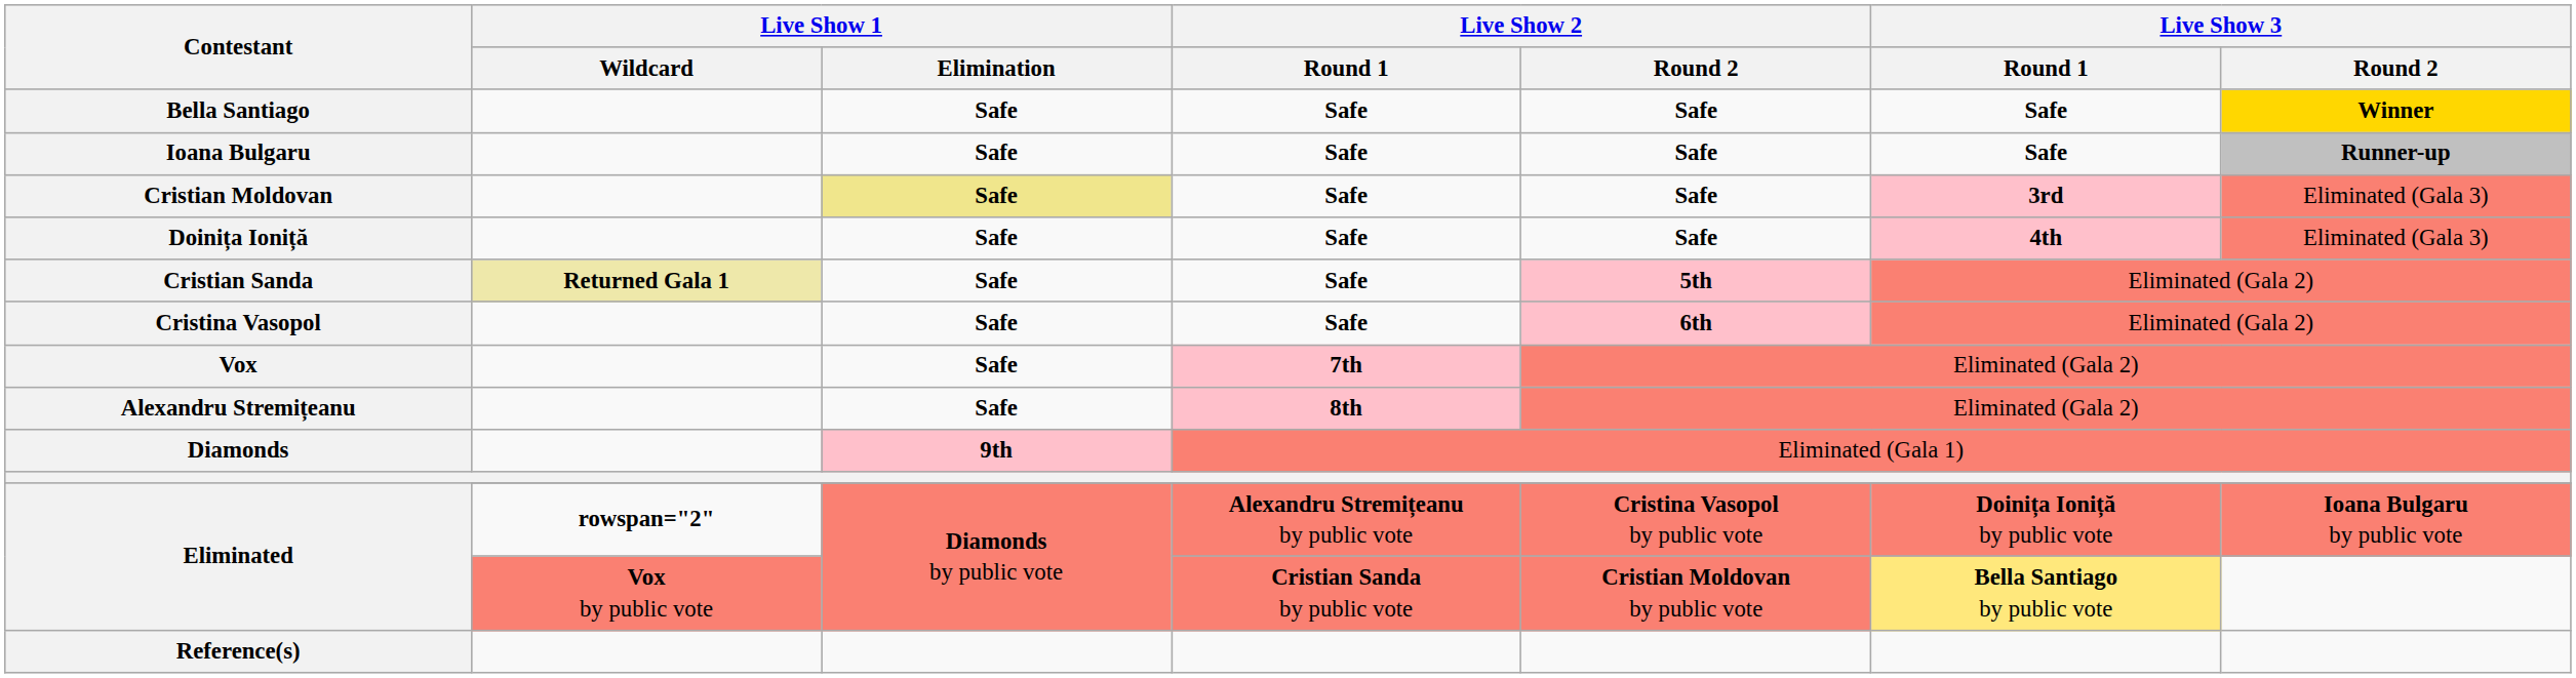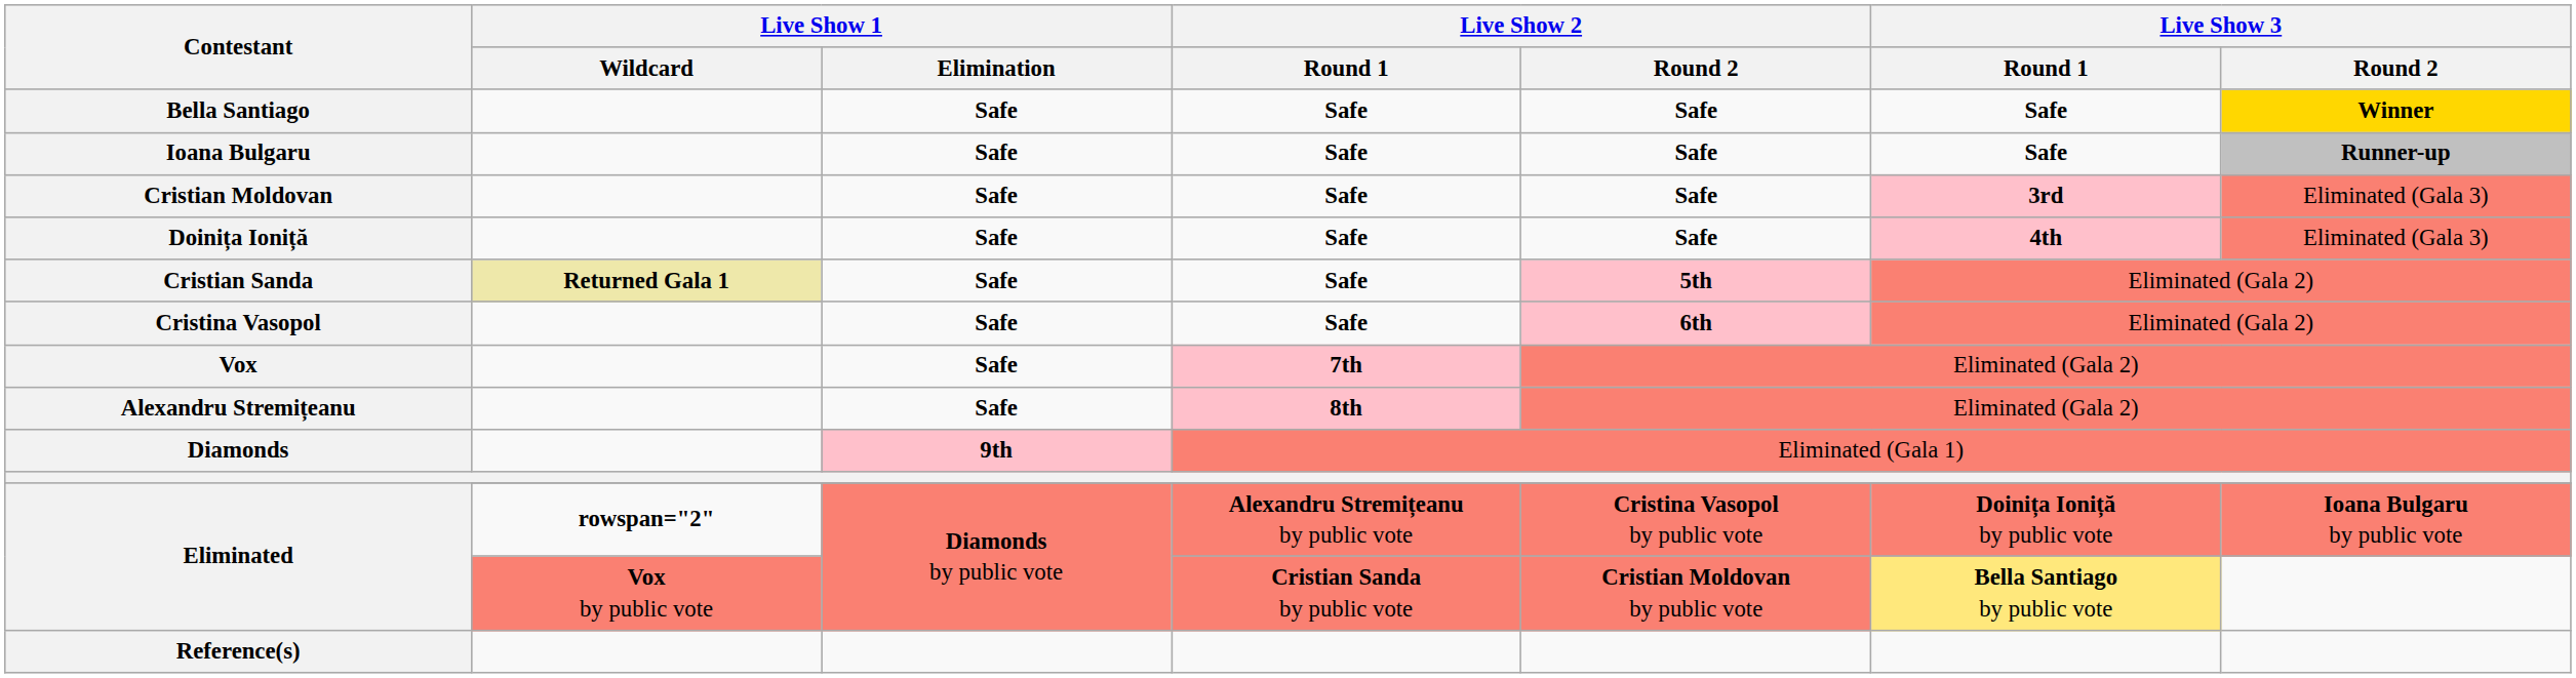Cristian Moldovan | Live Show 1 / Elimination: khaki background -> no background
